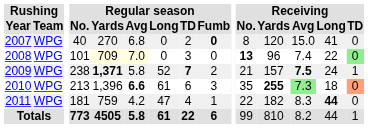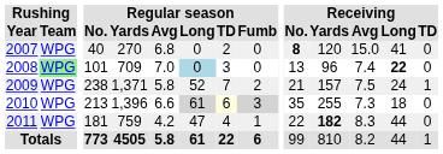2007 | Regular season / Fumb: bold -> normal
2007 | Receiving / No.: normal -> bold
2008 | Rushing / Team: no background -> lightgreen background
2008 | Regular season / Yards: lightyellow background -> no background
2008 | Regular season / Avg: lightyellow background -> no background
2008 | Regular season / Long: no background -> lightblue background
2008 | Receiving / No.: bold -> normal
2008 | Receiving / Long: normal -> bold
2008 | Receiving / TD: lightgreen background -> no background
2009 | Regular season / Yards: bold -> normal
2009 | Regular season / TD: bold -> normal
2009 | Receiving / Avg: bold -> normal
2010 | Rushing / Team: lightyellow background -> no background
2010 | Regular season / Avg: bold -> normal
2010 | Regular season / Long: no background -> lightgrey background
2010 | Regular season / TD: no background -> lightyellow background
2010 | Regular season / Fumb: no background -> lightgrey background
2010 | Receiving / Yards: bold -> normal
2010 | Receiving / Avg: lightgreen background -> no background
2010 | Receiving / TD: lightsalmon background -> no background
2011 | Receiving / Yards: normal -> bold
2011 | Receiving / Long: bold -> normal
